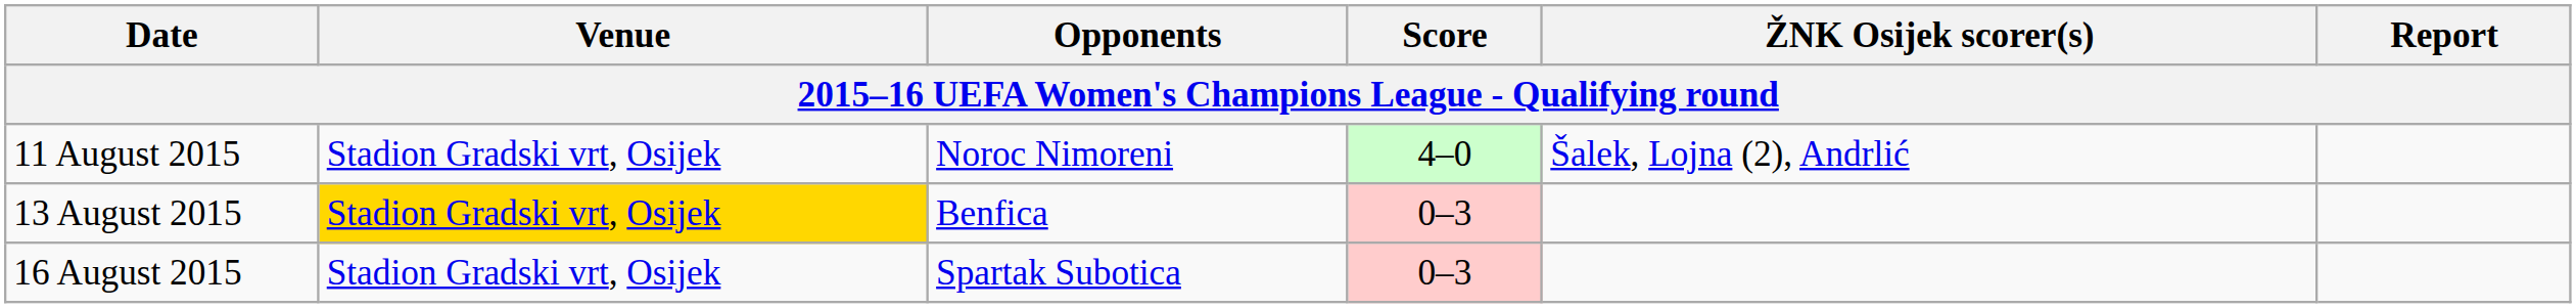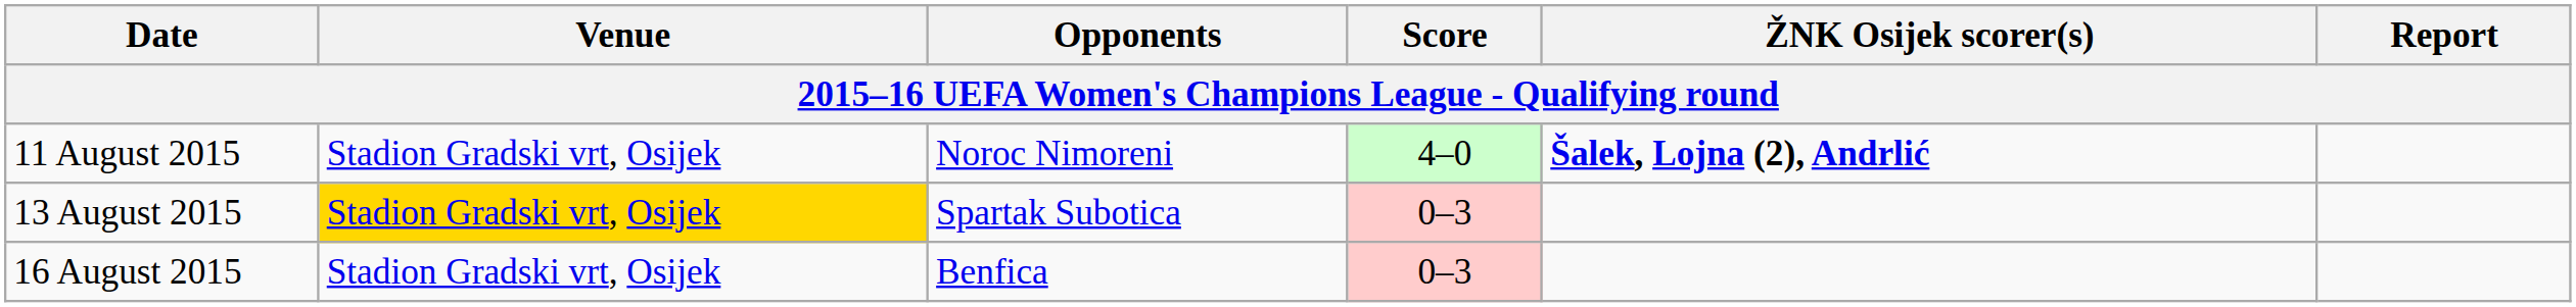11 August 2015 | ŽNK Osijek scorer(s): normal -> bold
13 August 2015 | Opponents: Benfica -> Spartak Subotica
16 August 2015 | Opponents: Spartak Subotica -> Benfica
